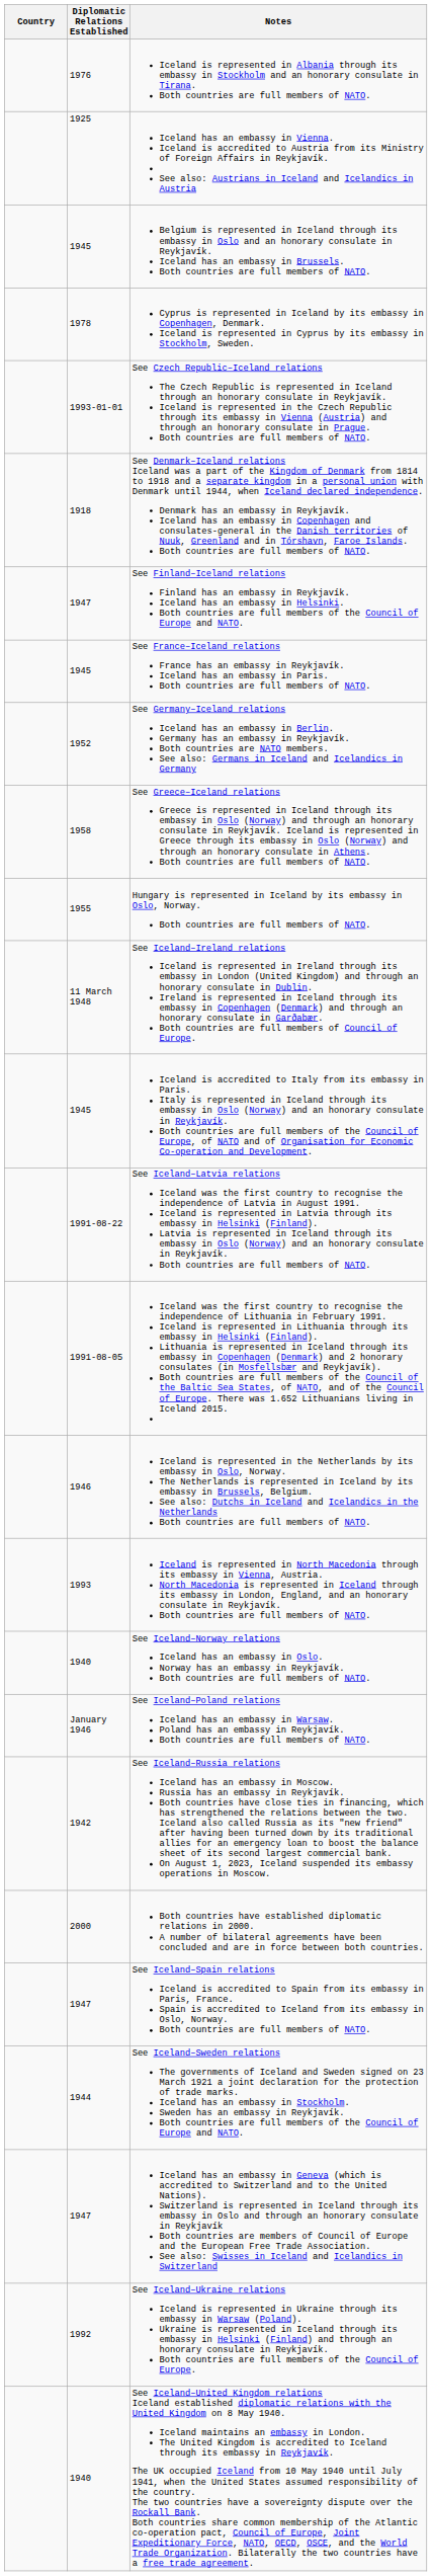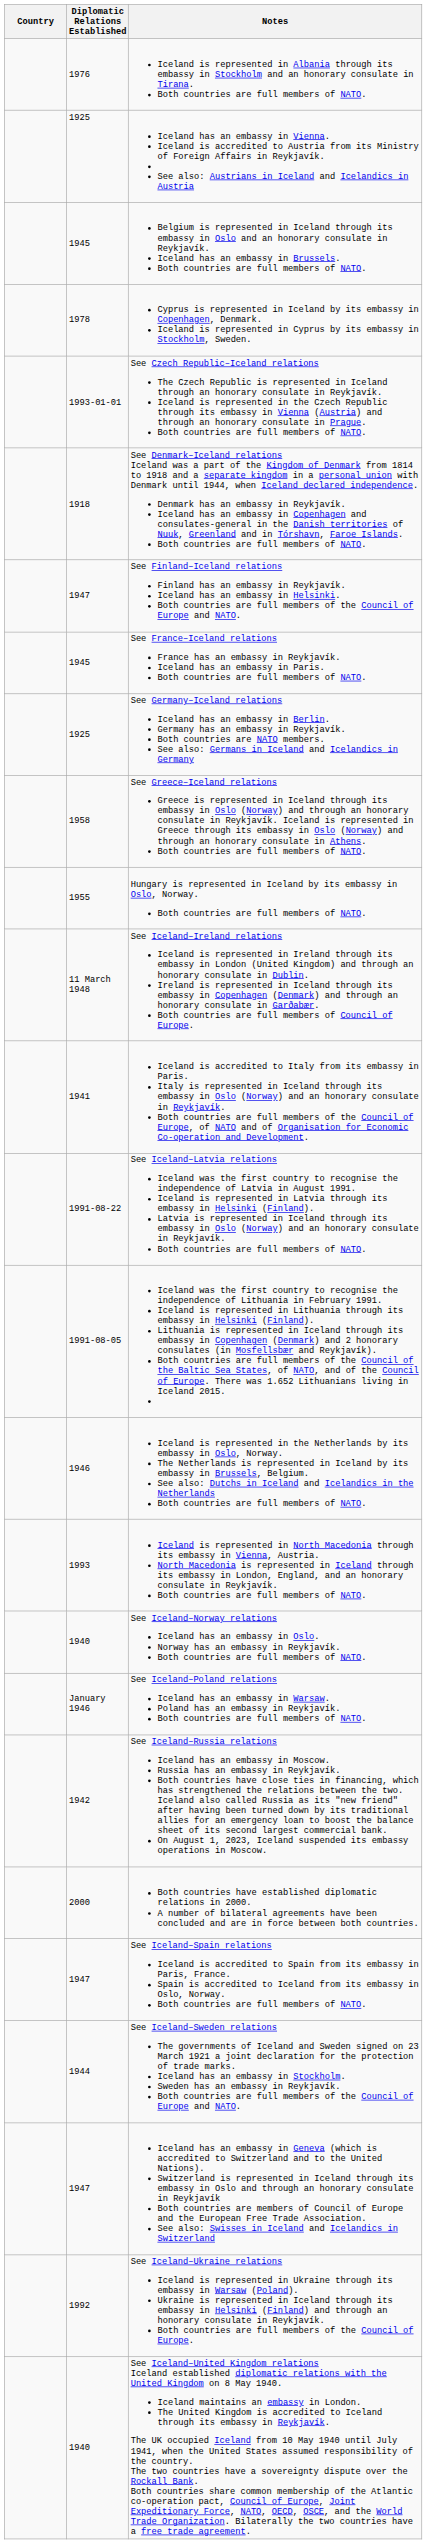row 10 | Diplomatic Relations Established: 1952 -> 1925
row 14 | Diplomatic Relations Established: 1945 -> 1941
